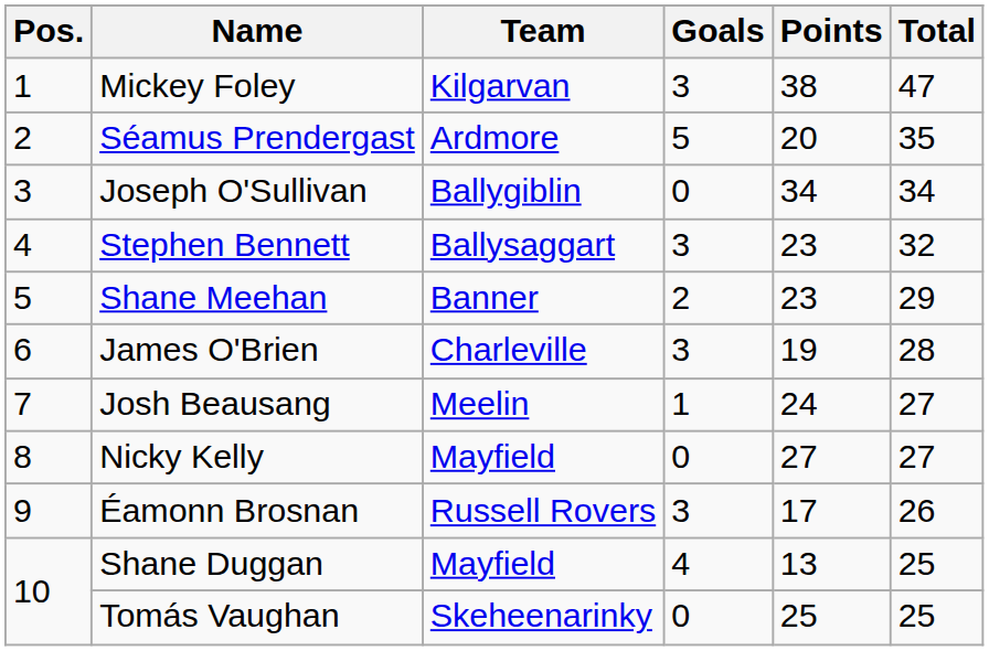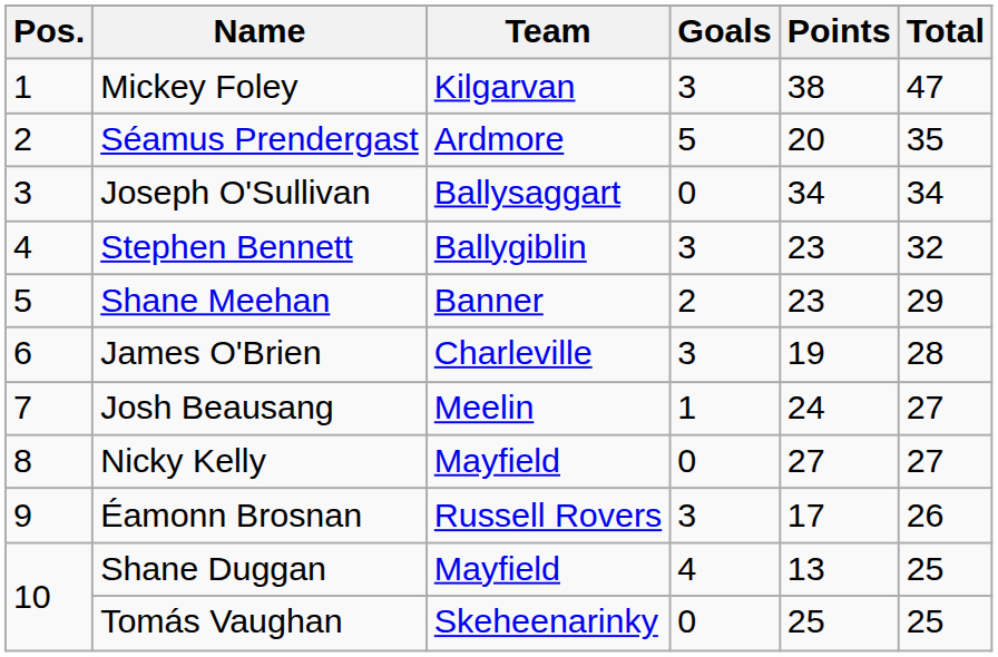Joseph O'Sullivan | Team: Ballygiblin -> Ballysaggart
Stephen Bennett | Team: Ballysaggart -> Ballygiblin
